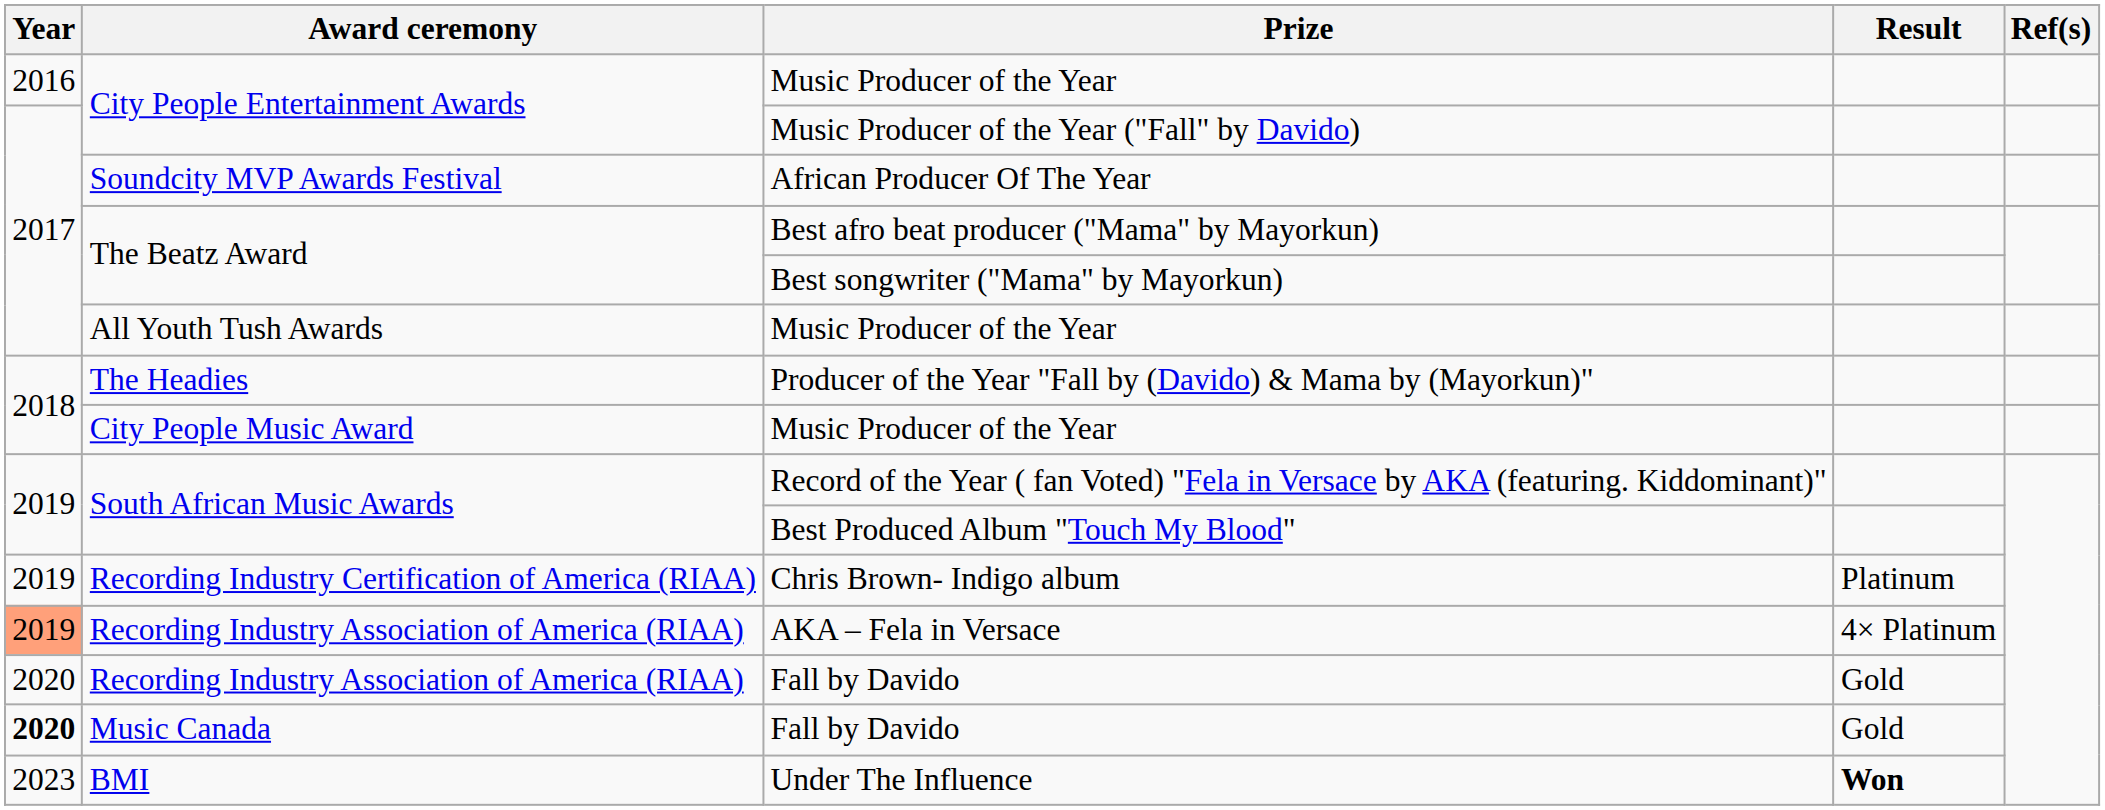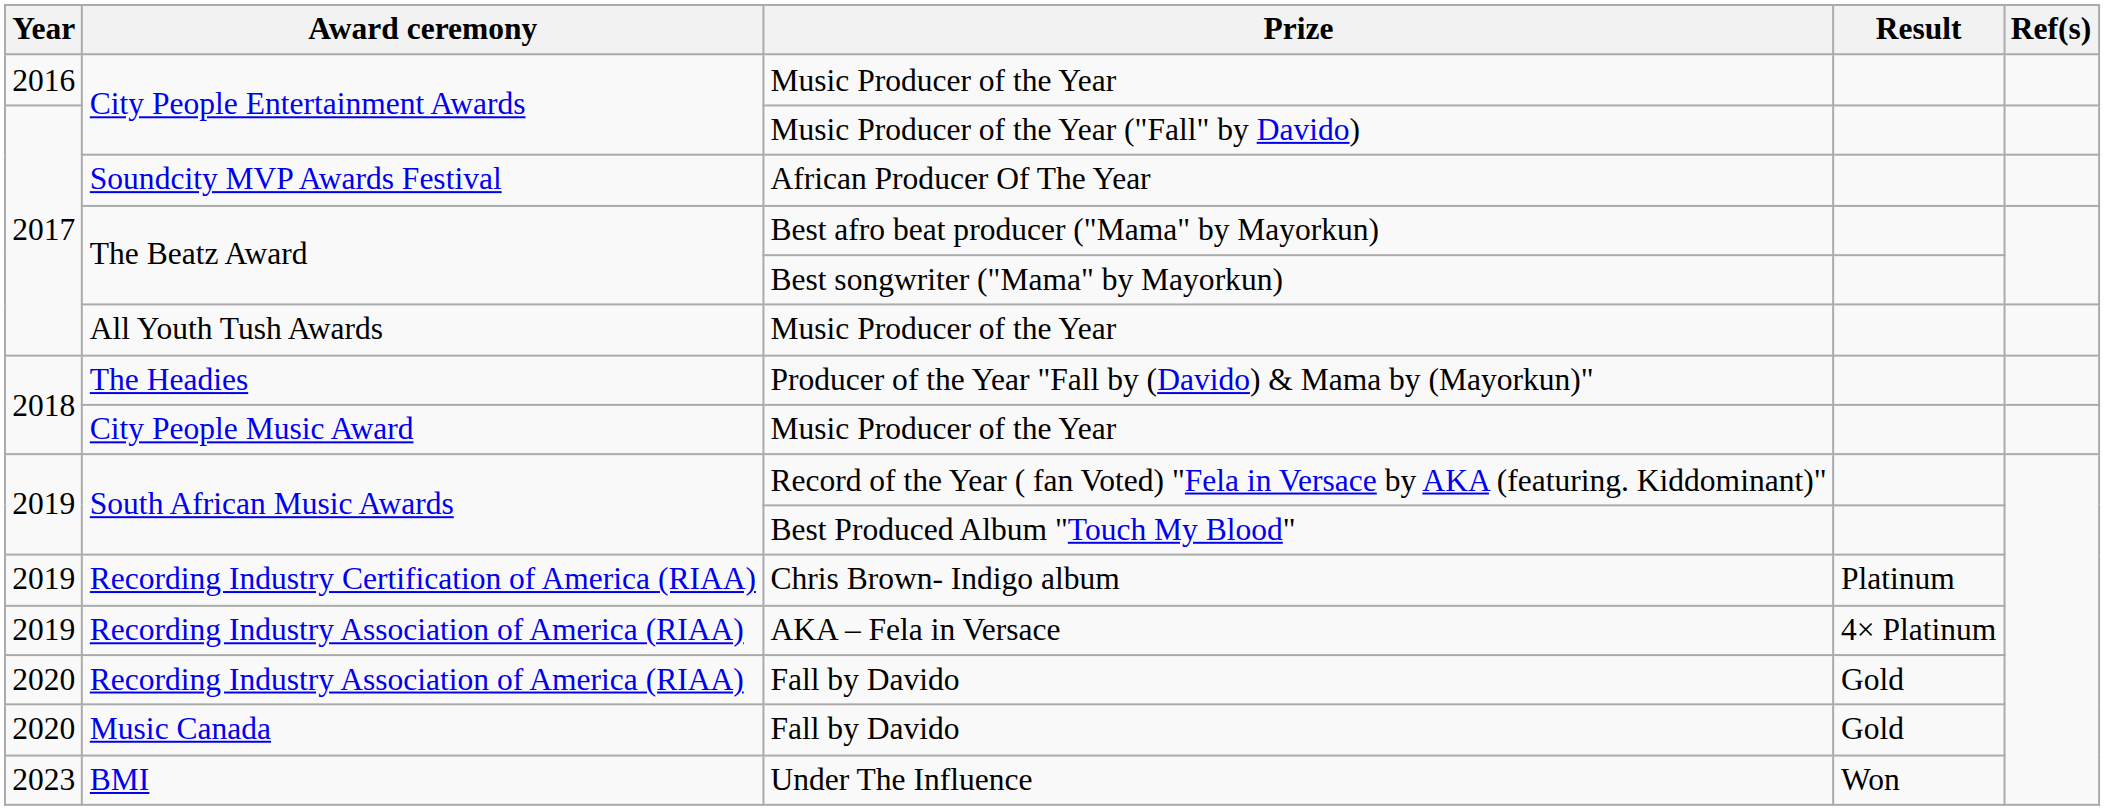AKA – Fela in Versace | Year: lightsalmon background -> no background
Music Canada / Fall by Davido | Year: bold -> normal
Under The Influence | Result: bold -> normal
